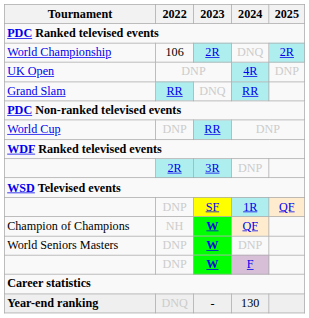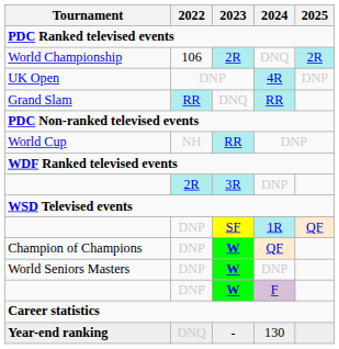World Cup | 2022: DNP -> NH
Champion of Champions | 2022: NH -> DNP
